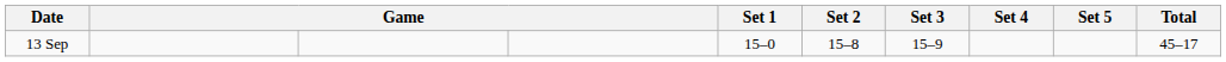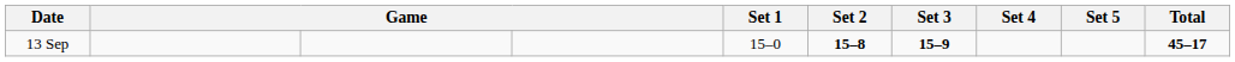13 Sep | Set 2: normal -> bold
13 Sep | Set 3: normal -> bold
13 Sep | Total: normal -> bold
